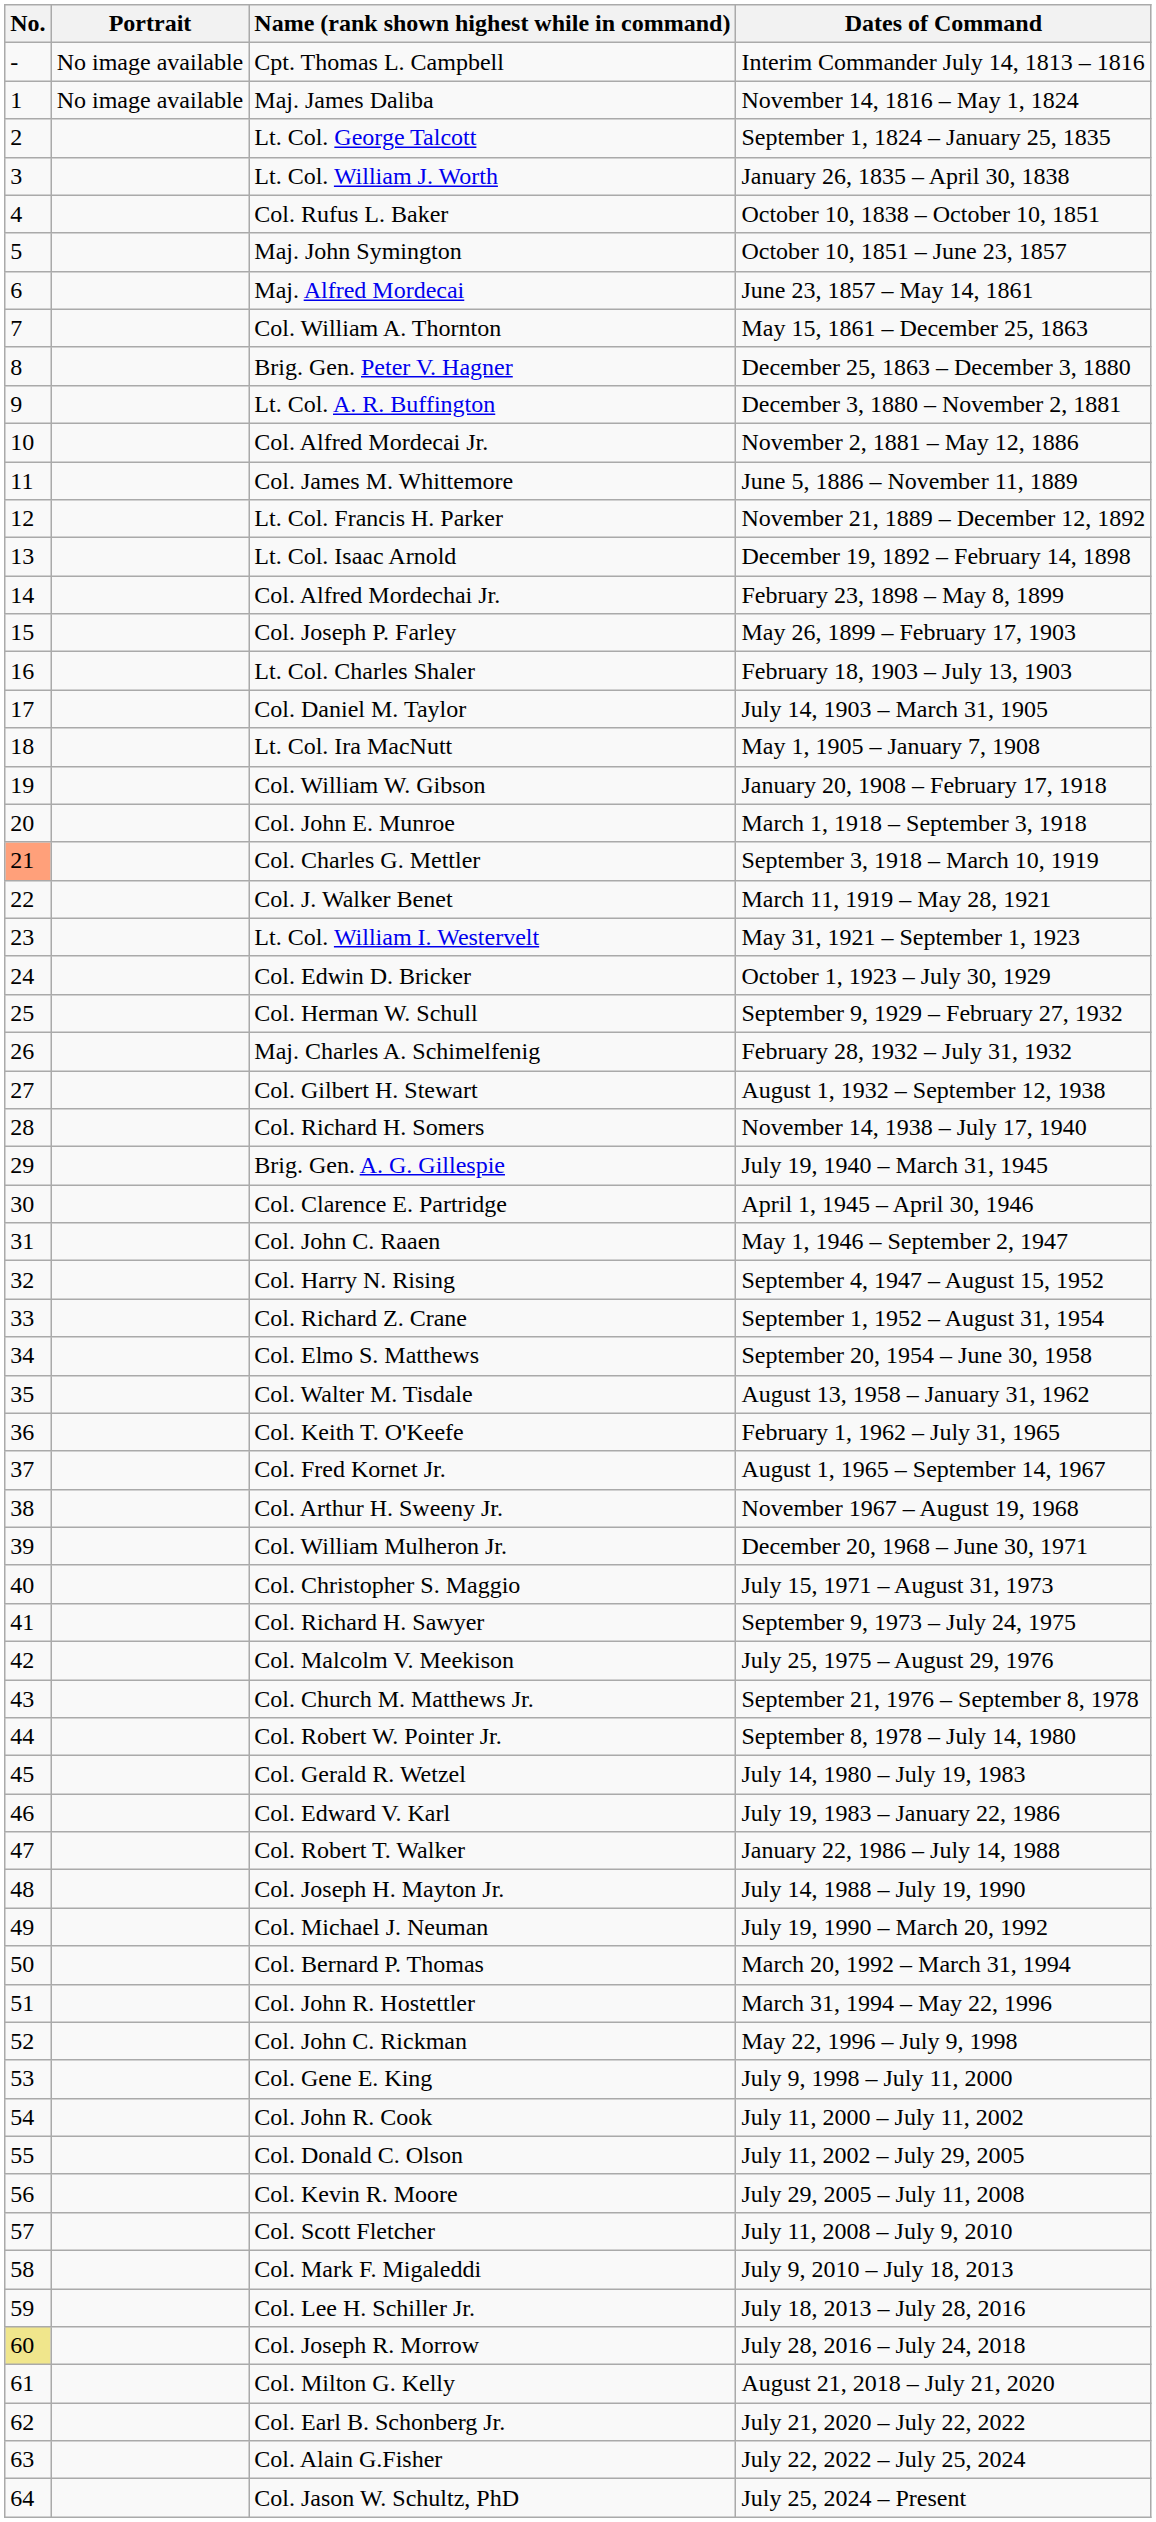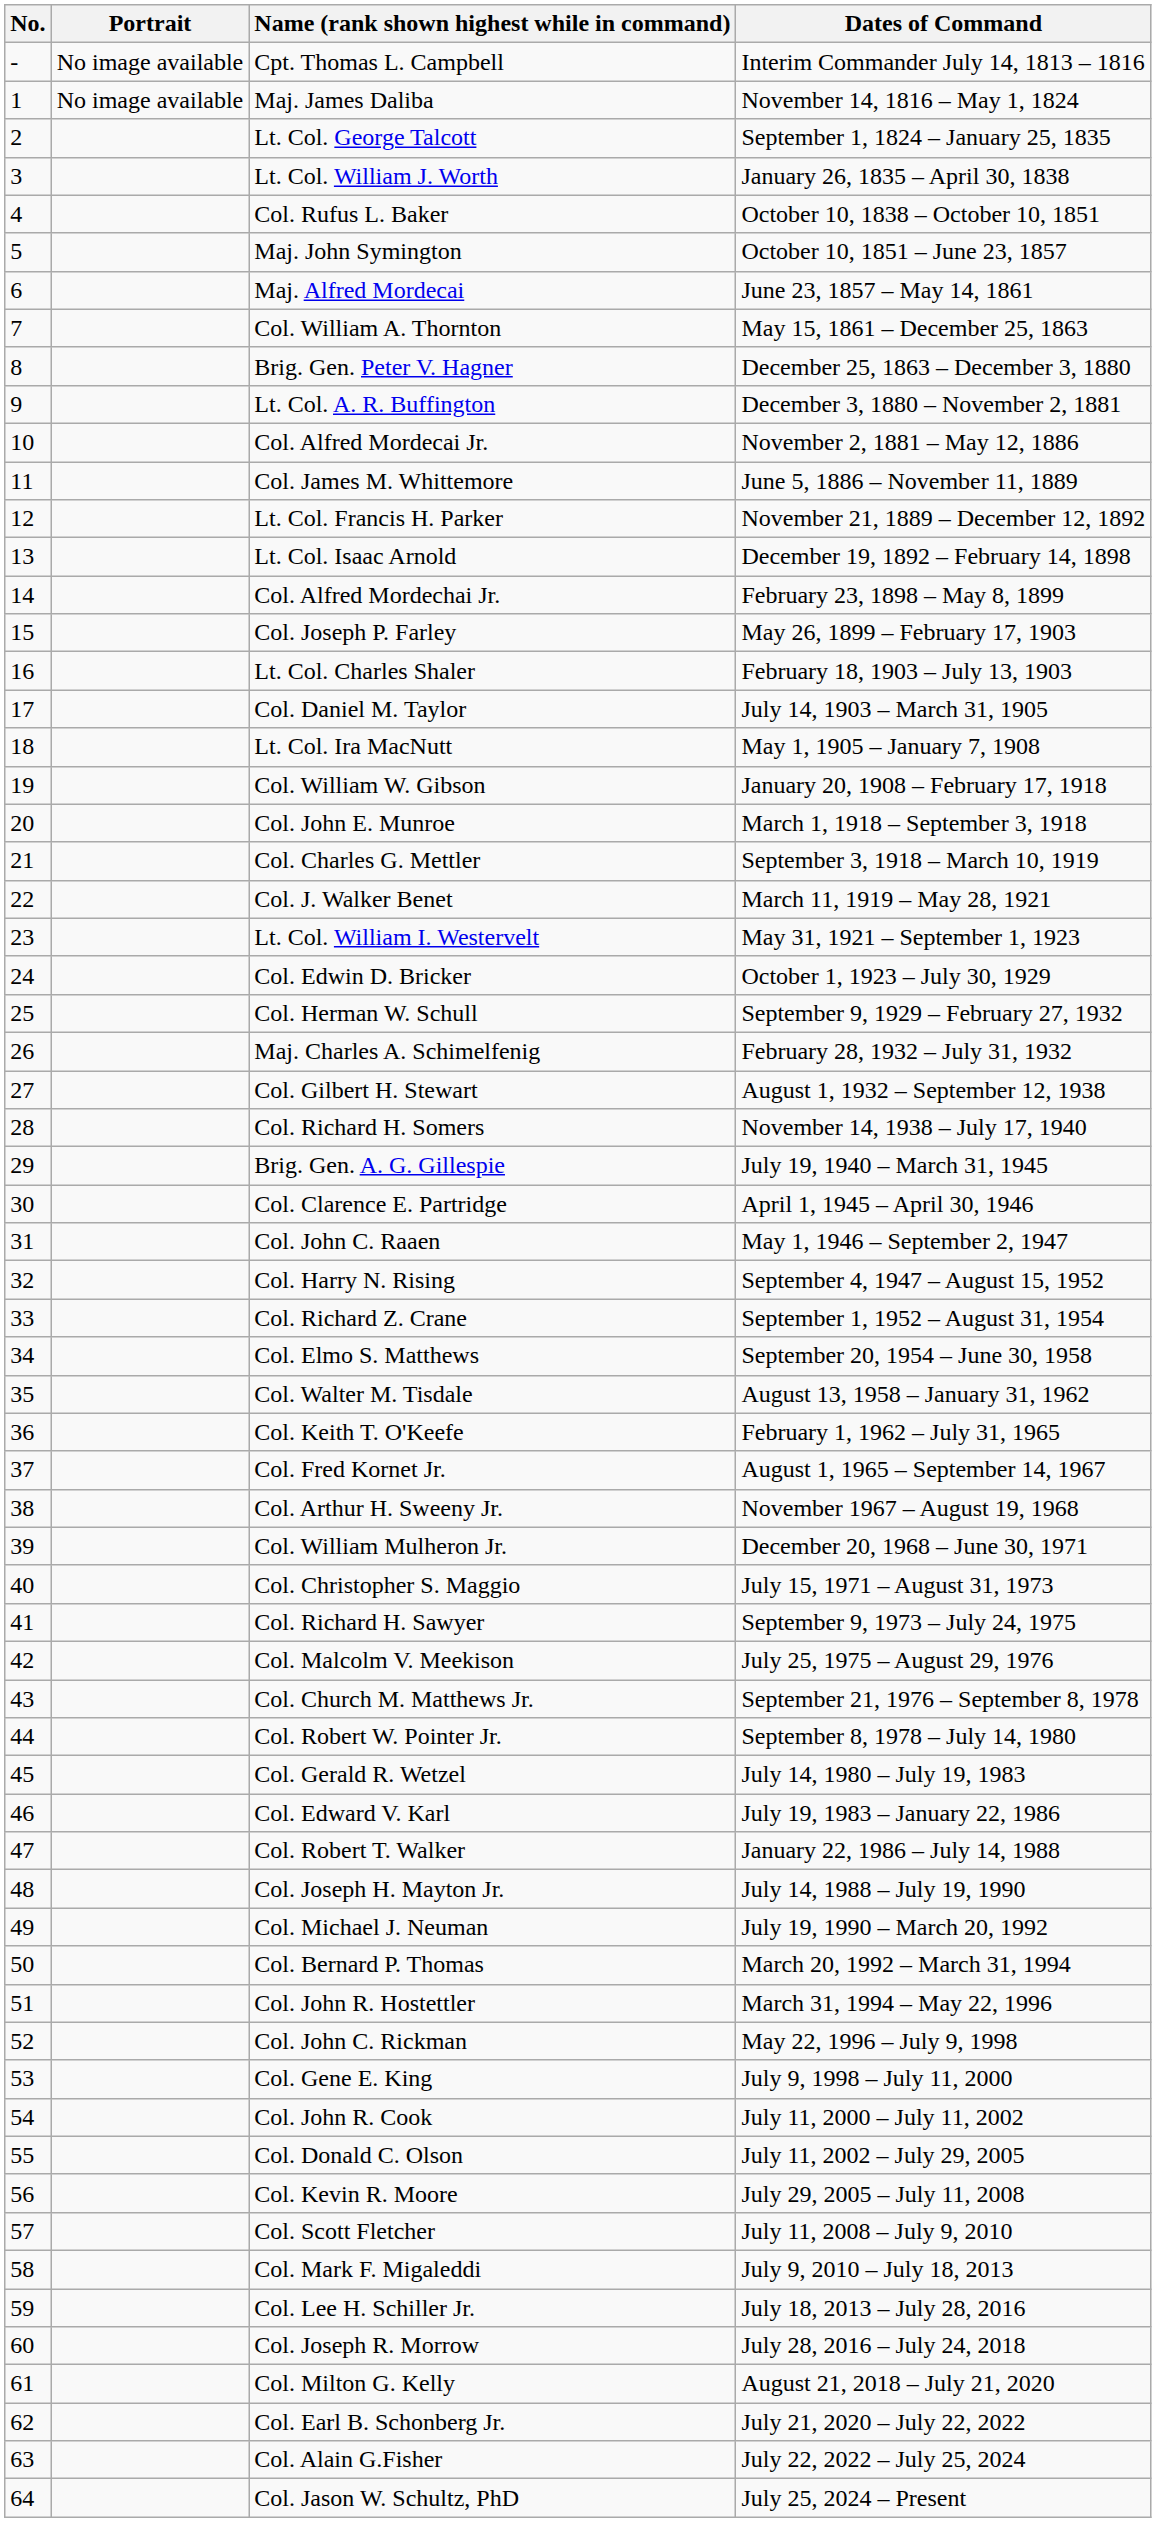Col. Charles G. Mettler | No.: lightsalmon background -> no background
Col. Joseph R. Morrow | No.: khaki background -> no background
